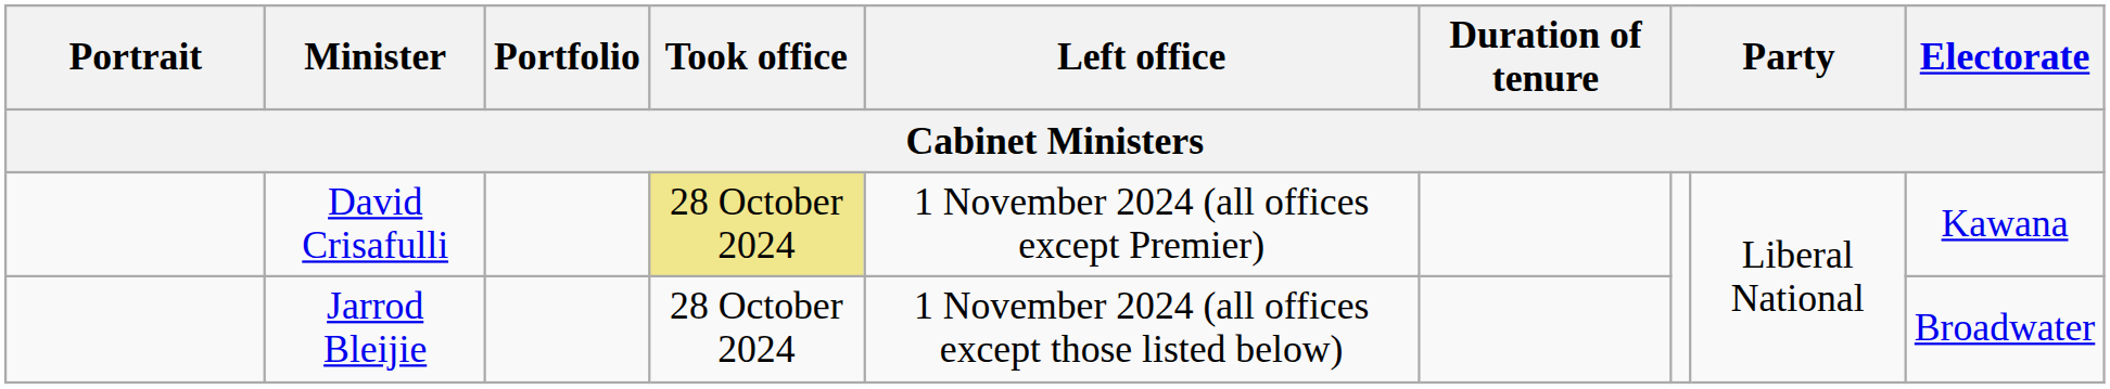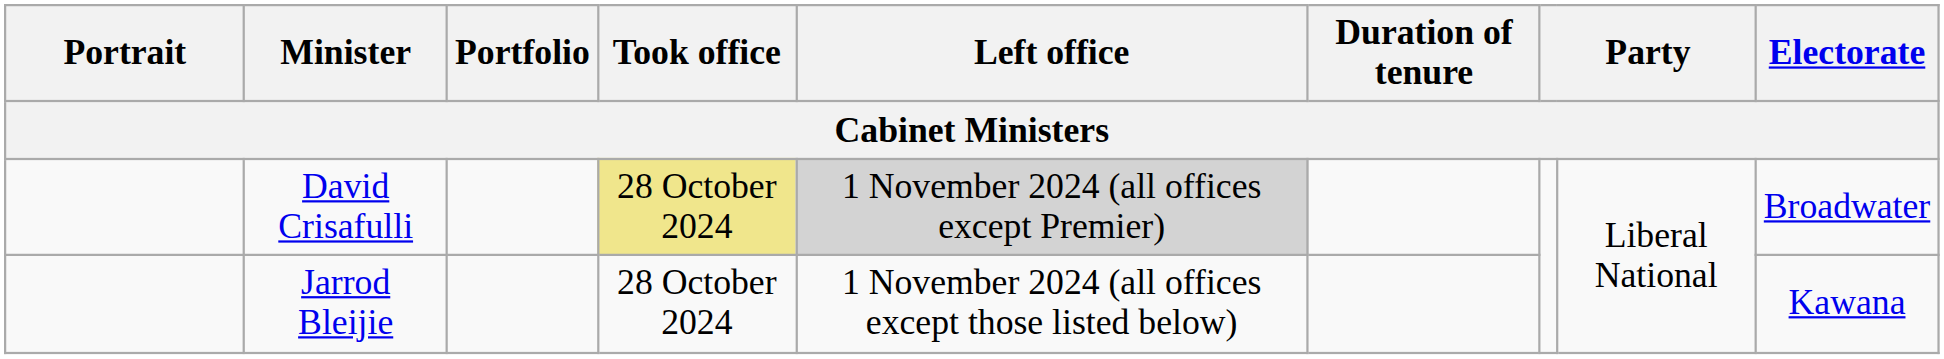David Crisafulli | Left office: no background -> lightgrey background
David Crisafulli | Electorate: Kawana -> Broadwater
Jarrod Bleijie | Electorate: Broadwater -> Kawana
